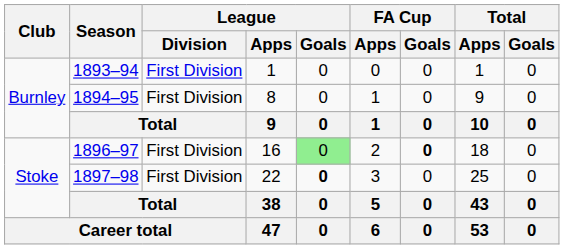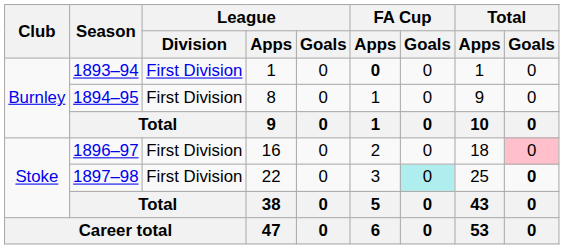1893–94 | FA Cup / Apps: normal -> bold
1896–97 | League / Goals: lightgreen background -> no background
1896–97 | FA Cup / Goals: bold -> normal
1896–97 | Total / Goals: no background -> pink background
1897–98 | League / Goals: bold -> normal
1897–98 | FA Cup / Goals: no background -> paleturquoise background
1897–98 | Total / Goals: normal -> bold
